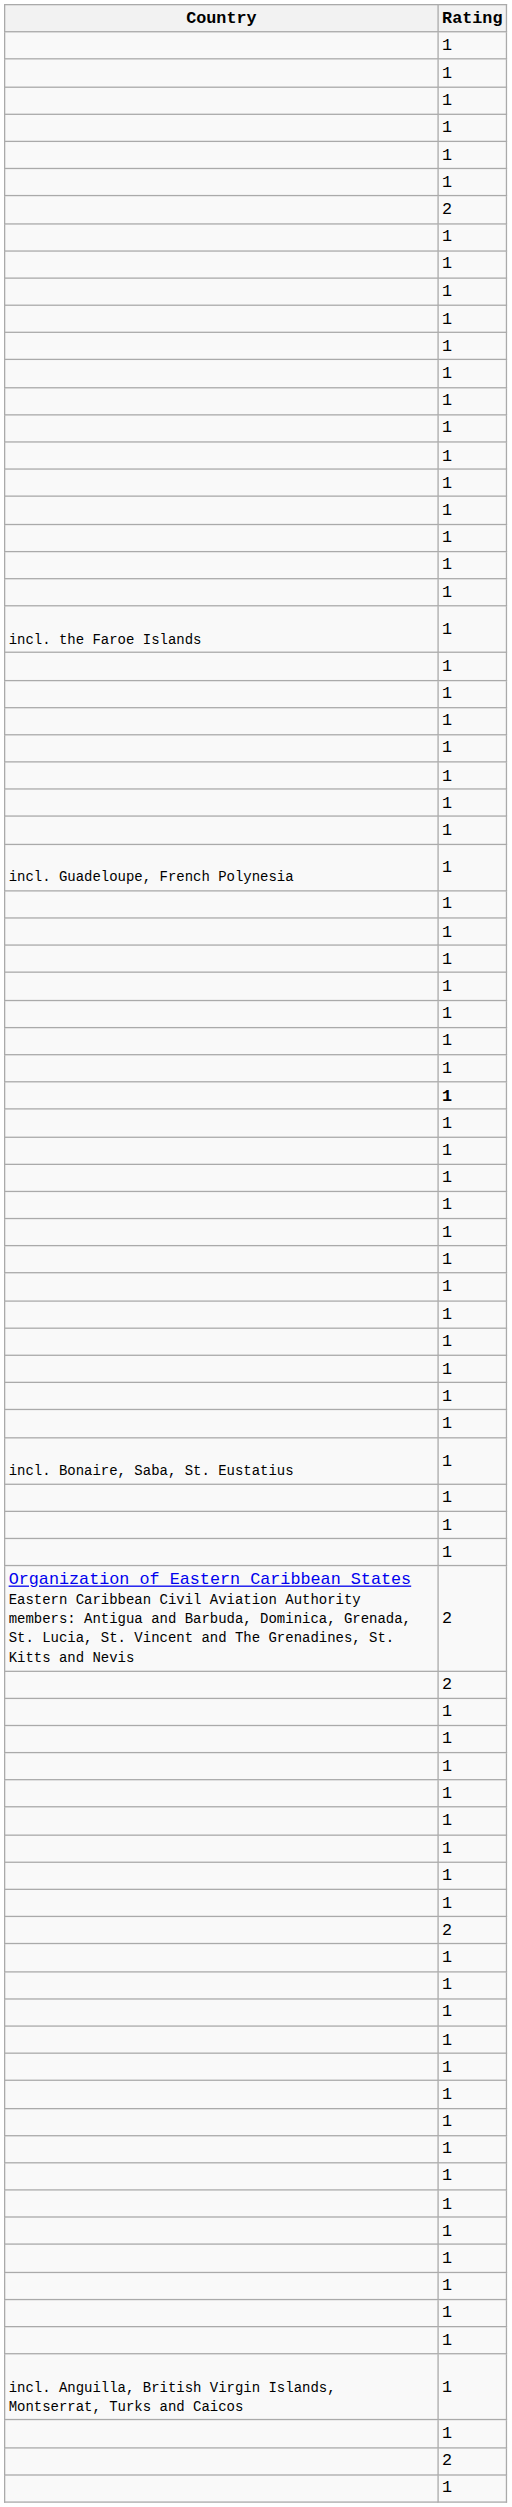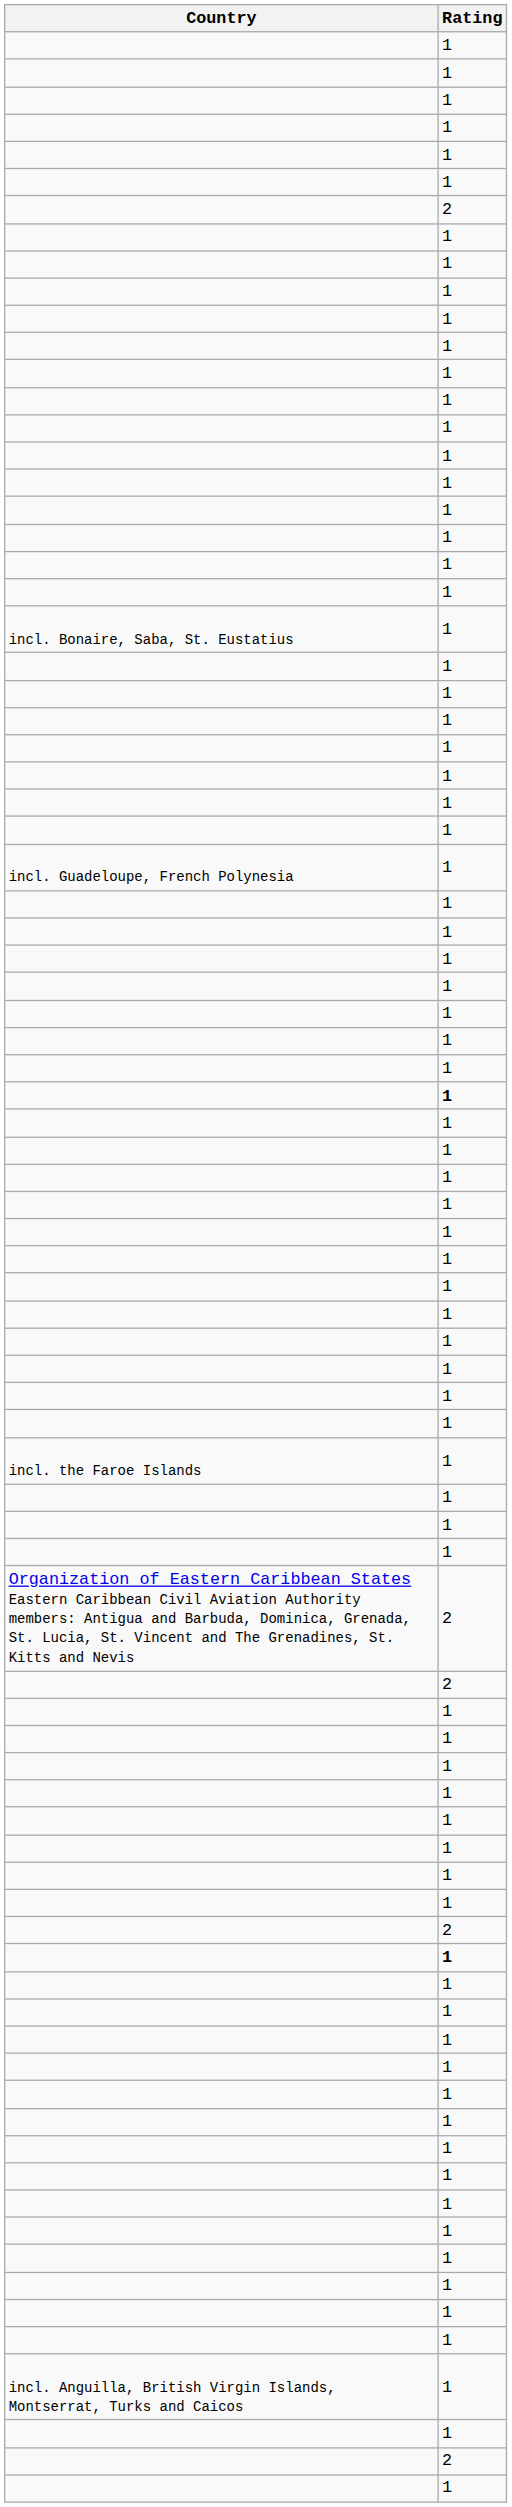row 23 | Country: incl. the Faroe Islands -> incl. Bonaire, Saba, St. Eustatius
row 52 | Country: incl. Bonaire, Saba, St. Eustatius -> incl. the Faroe Islands
row 67 | Rating: normal -> bold
